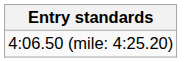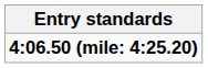row 2 | column 1: normal -> bold
